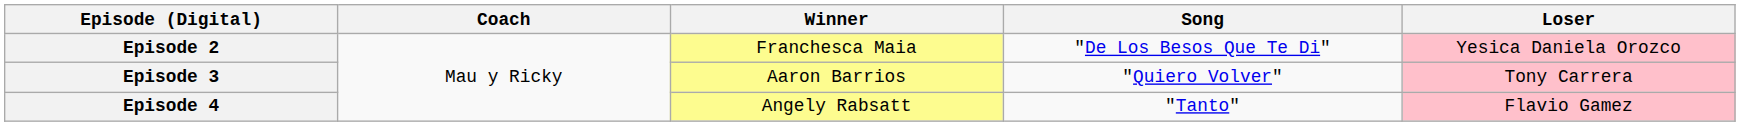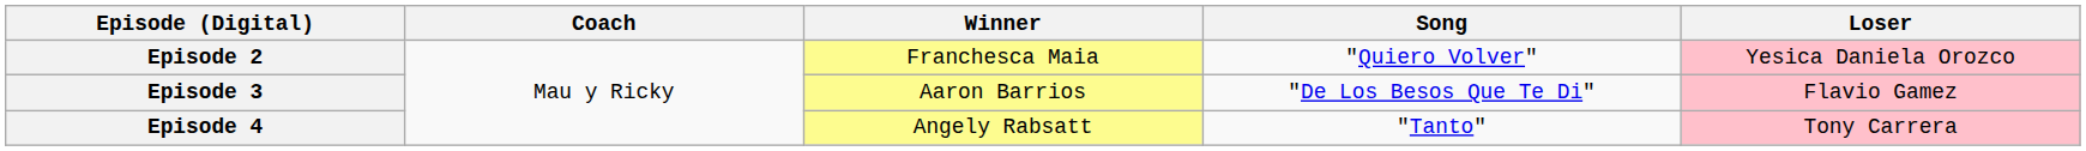Episode 2 | Song: "De Los Besos Que Te Di" -> "Quiero Volver"
Episode 3 | Song: "Quiero Volver" -> "De Los Besos Que Te Di"
Episode 3 | Loser: Tony Carrera -> Flavio Gamez
Episode 4 | Loser: Flavio Gamez -> Tony Carrera
